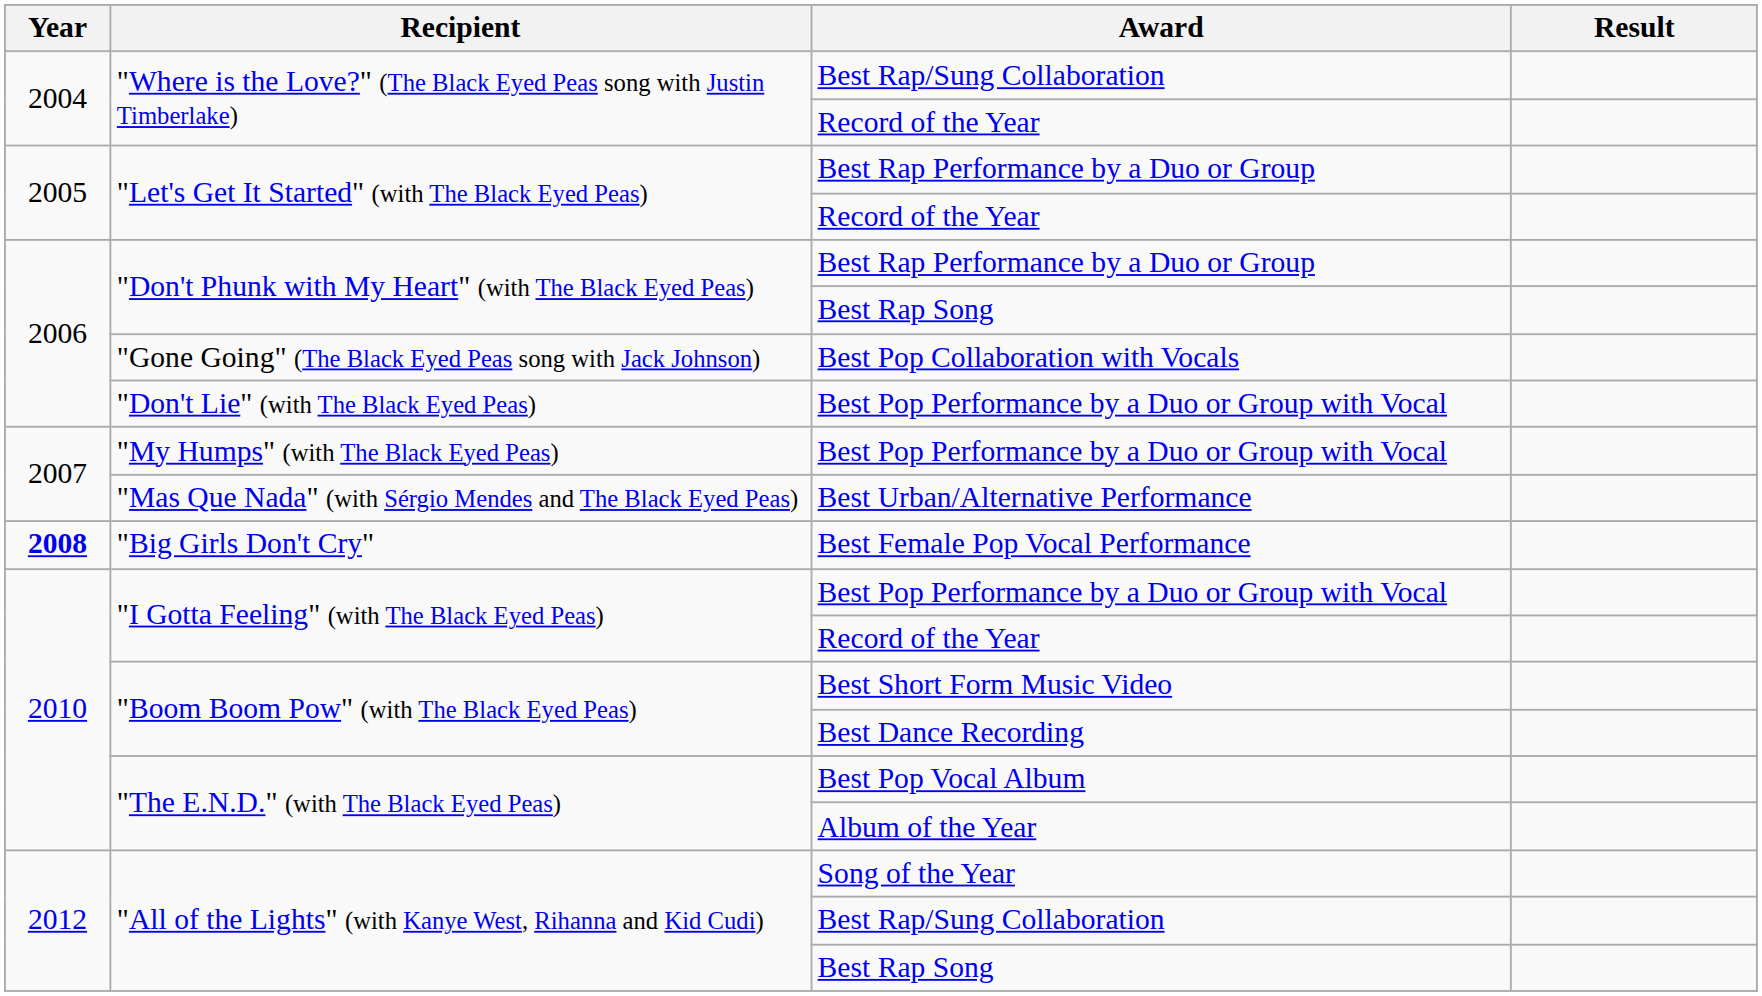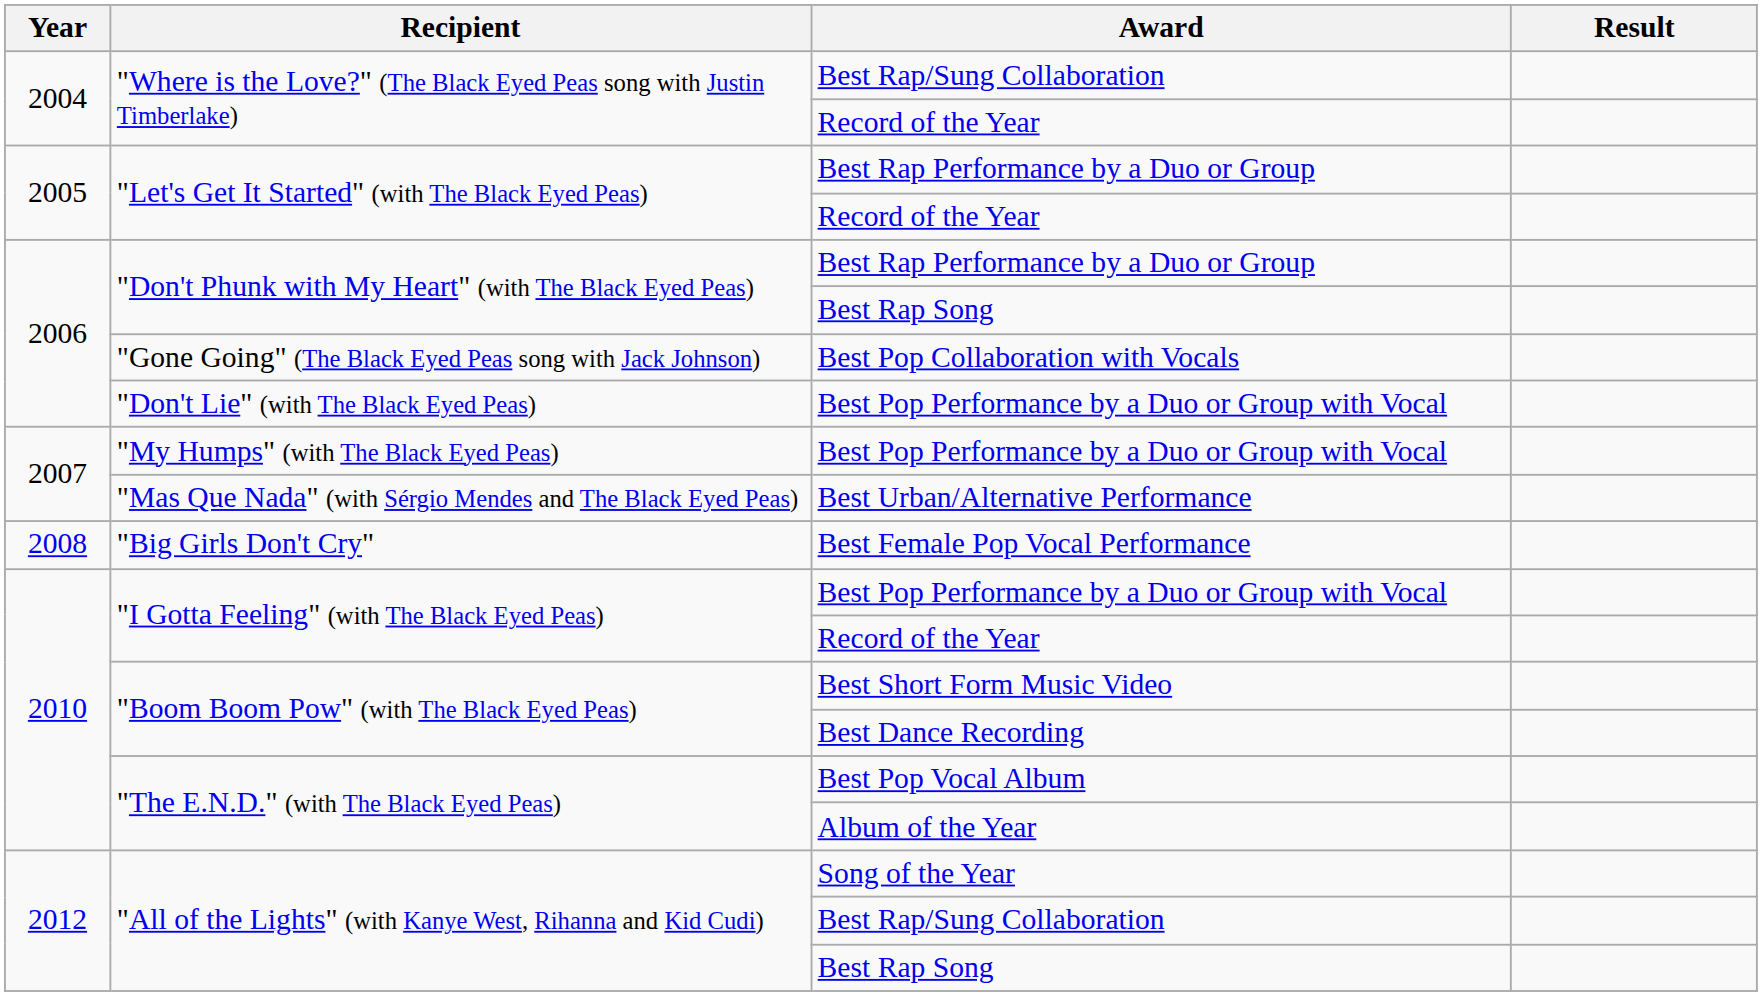Best Female Pop Vocal Performance | Year: bold -> normal
